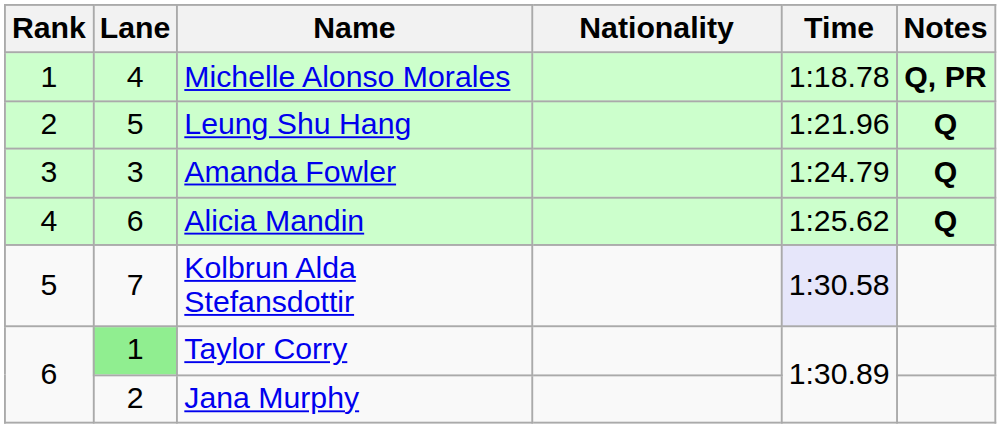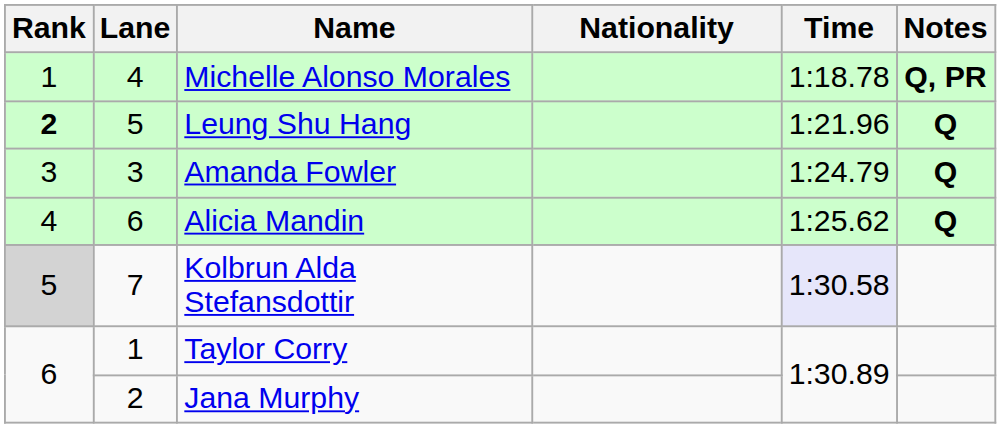Leung Shu Hang | Rank: normal -> bold
Kolbrun Alda Stefansdottir | Rank: no background -> lightgrey background
Taylor Corry | Lane: lightgreen background -> no background
